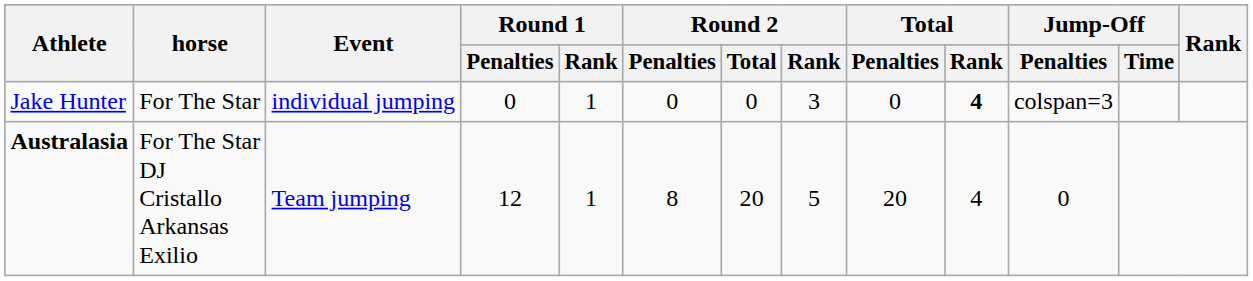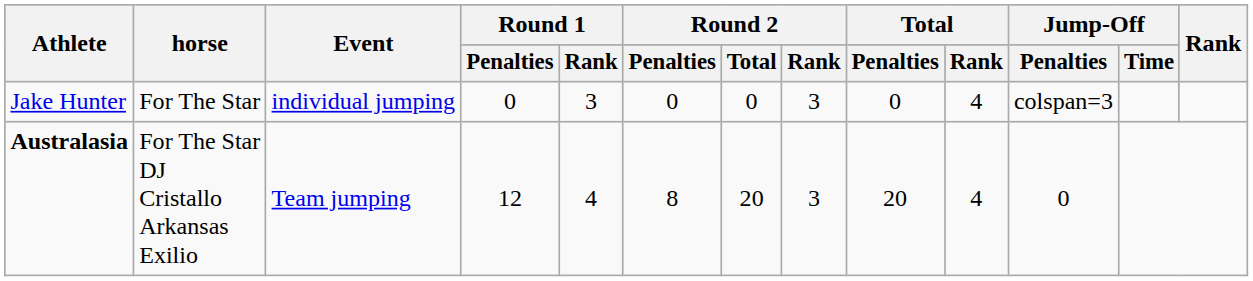Jake Hunter | Round 1 / Rank: 1 -> 3
Jake Hunter | Total / Rank: bold -> normal
Australasia | Round 1 / Rank: 1 -> 4
Australasia | Round 2 / Rank: 5 -> 3
